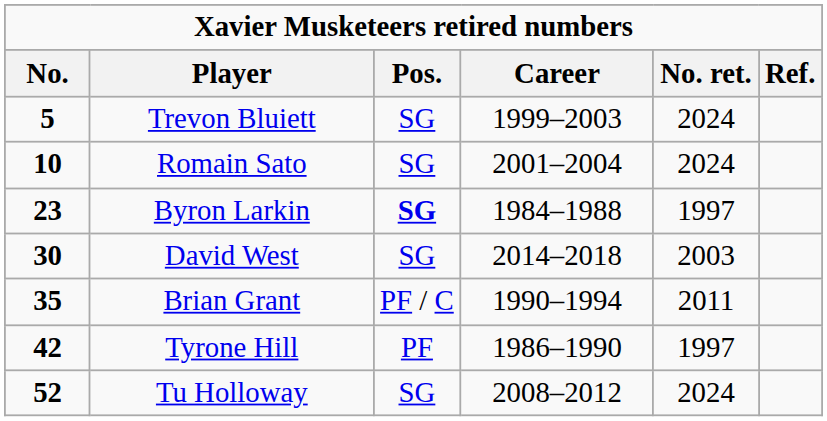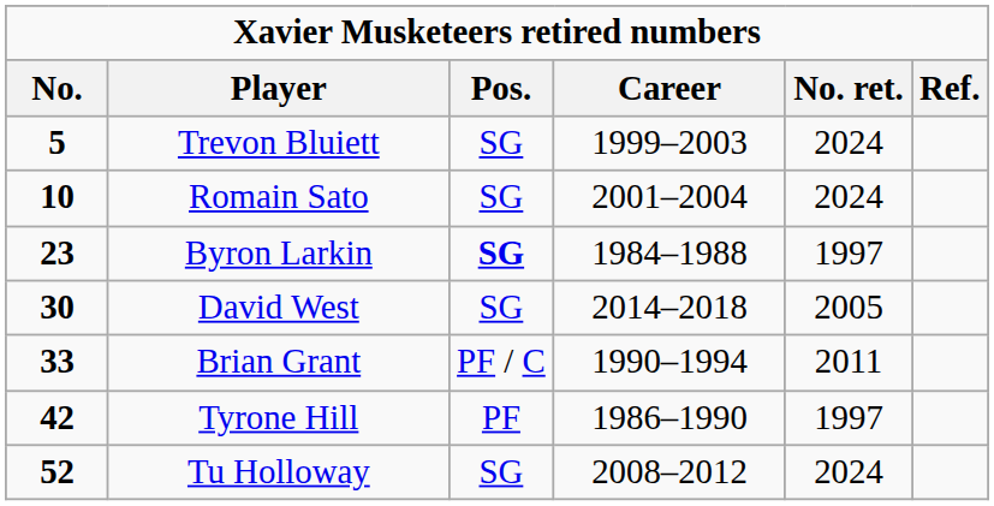David West | No. ret.: 2003 -> 2005
Brian Grant | No.: 35 -> 33
